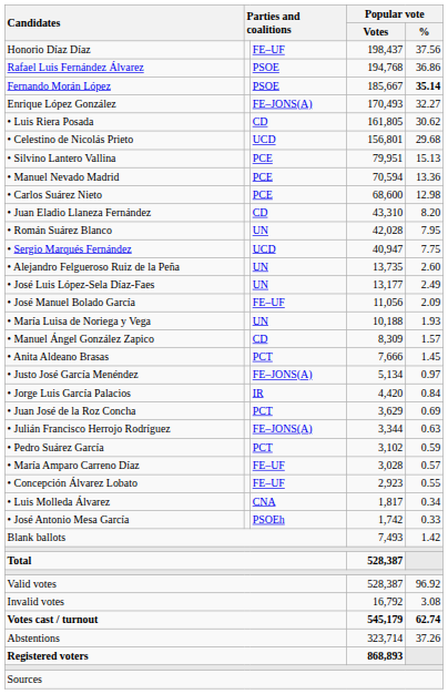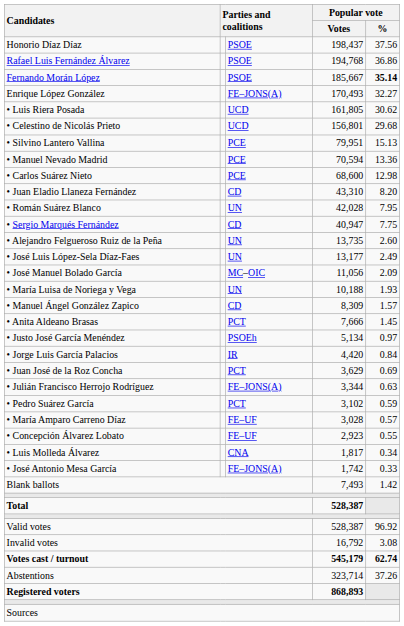Honorio Díaz Díaz | column 3: FE–UF -> PSOE
• Luis Riera Posada | column 3: CD -> UCD
• Sergio Marqués Fernández | column 3: UCD -> CD
• José Manuel Bolado García | column 3: FE–UF -> MC–OIC
• Justo José García Menéndez | column 3: FE–JONS(A) -> PSOEh
• José Antonio Mesa García | column 3: PSOEh -> FE–JONS(A)
